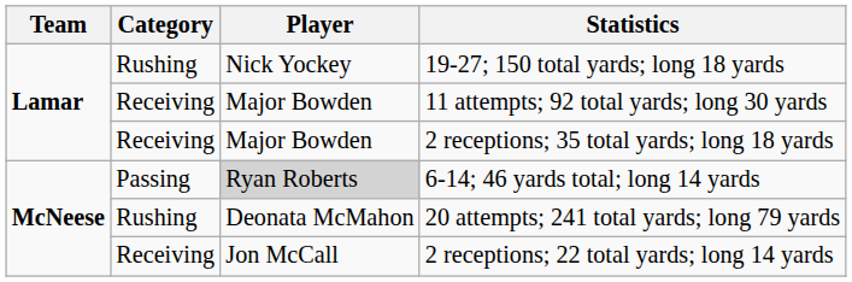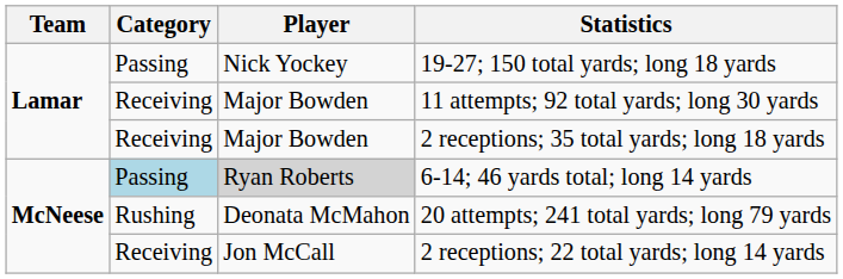19-27; 150 total yards; long 18 yards | Category: Rushing -> Passing
6-14; 46 yards total; long 14 yards | Category: no background -> lightblue background
